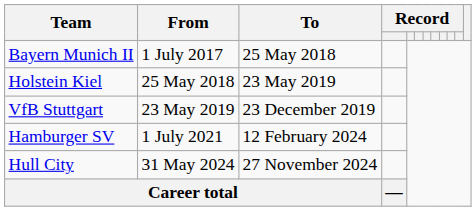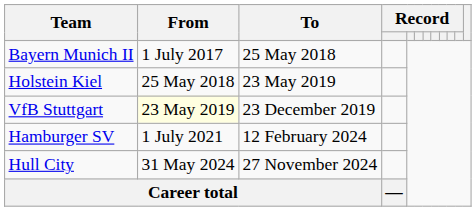VfB Stuttgart | From: no background -> lightyellow background
